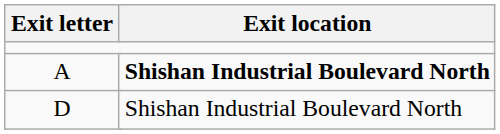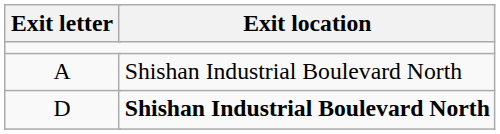A | Exit location: bold -> normal
D | Exit location: normal -> bold
